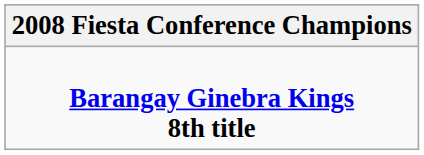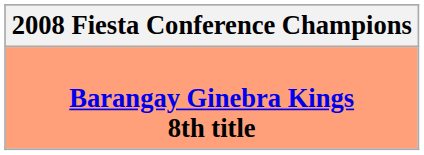row 2 | column 1: no background -> lightsalmon background
